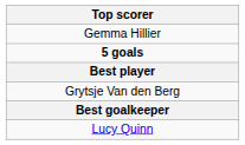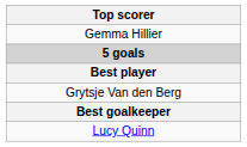row 3 | column 1: no background -> lightgrey background
